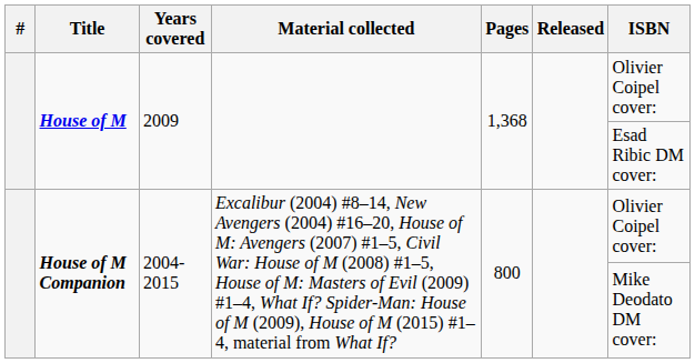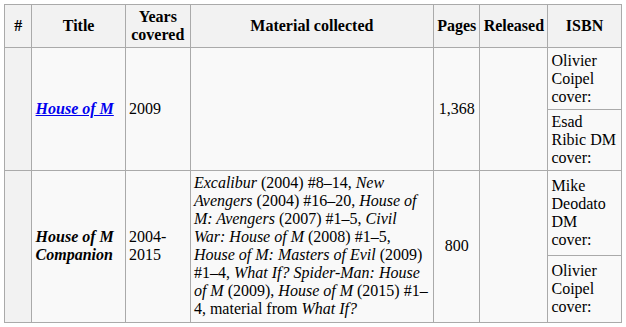row 4 | ISBN: Olivier Coipel cover: -> Mike Deodato DM cover:
row 5 | ISBN: Mike Deodato DM cover: -> Olivier Coipel cover:
